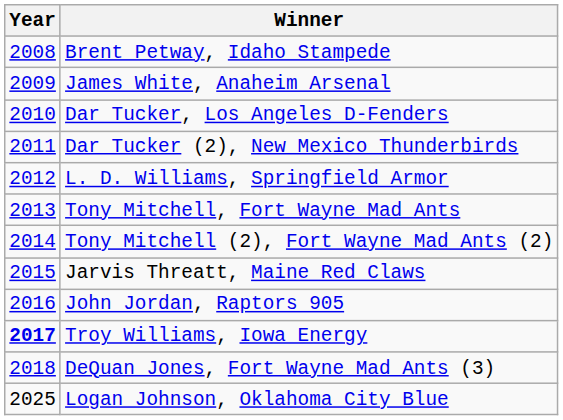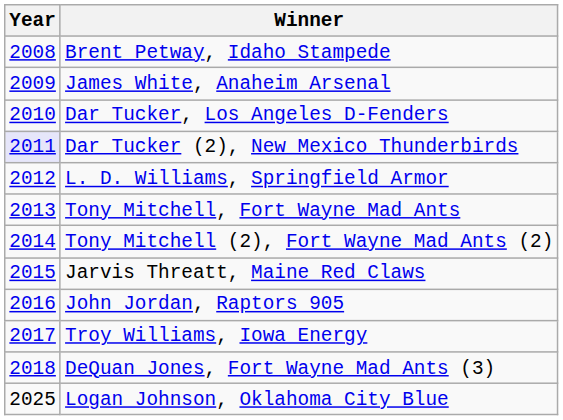Dar Tucker (2), New Mexico Thunderbirds | Year: no background -> lavender background
Troy Williams, Iowa Energy | Year: bold -> normal
